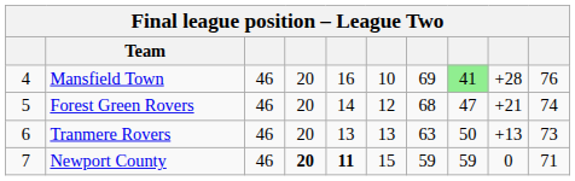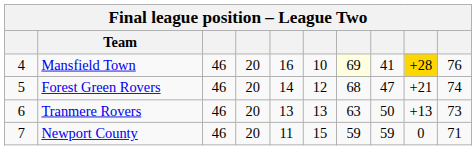Mansfield Town | column 7: no background -> lightyellow background
Mansfield Town | column 8: lightgreen background -> no background
Mansfield Town | column 9: no background -> gold background
Newport County | column 4: bold -> normal
Newport County | column 5: bold -> normal
